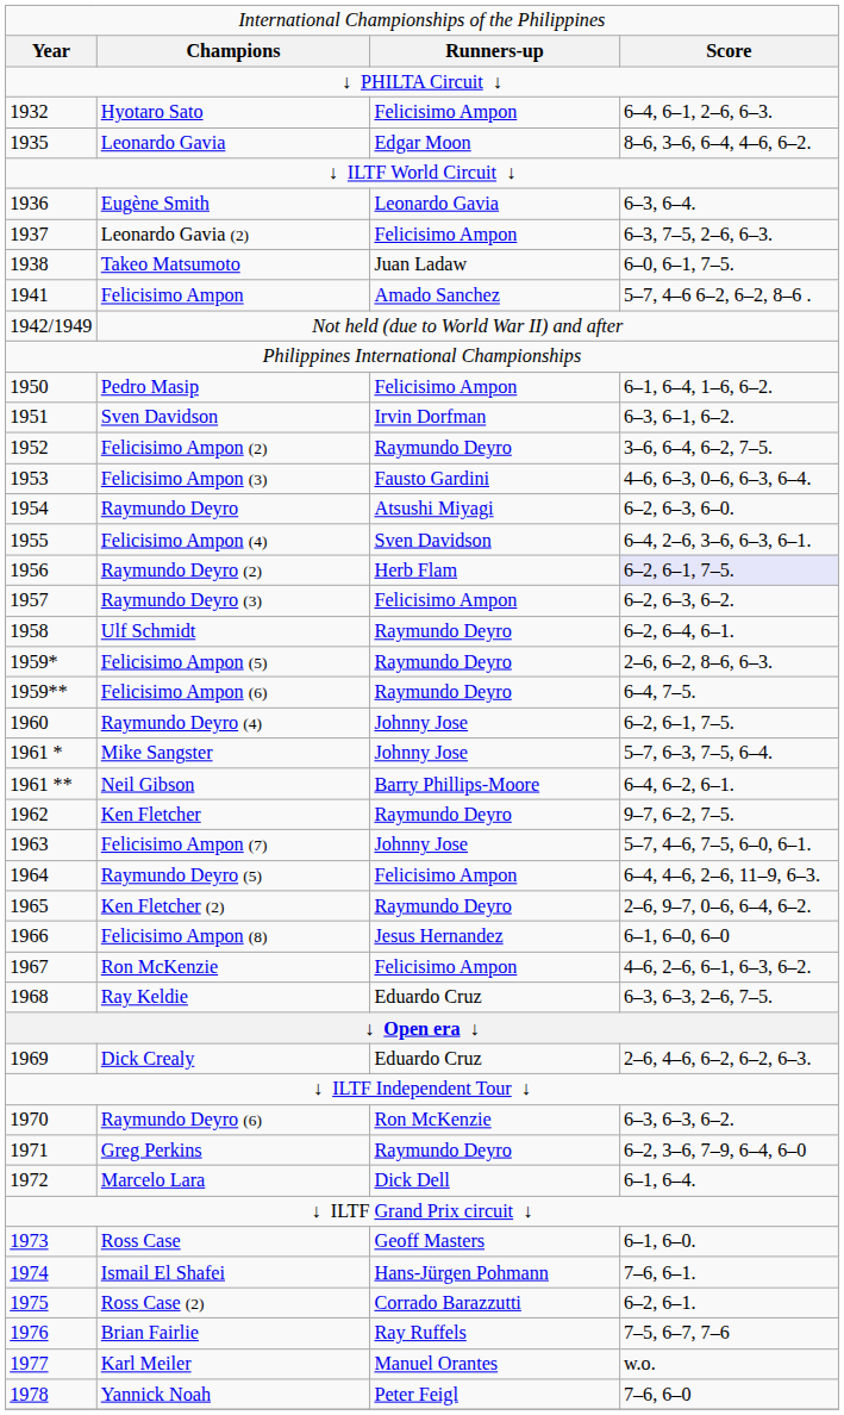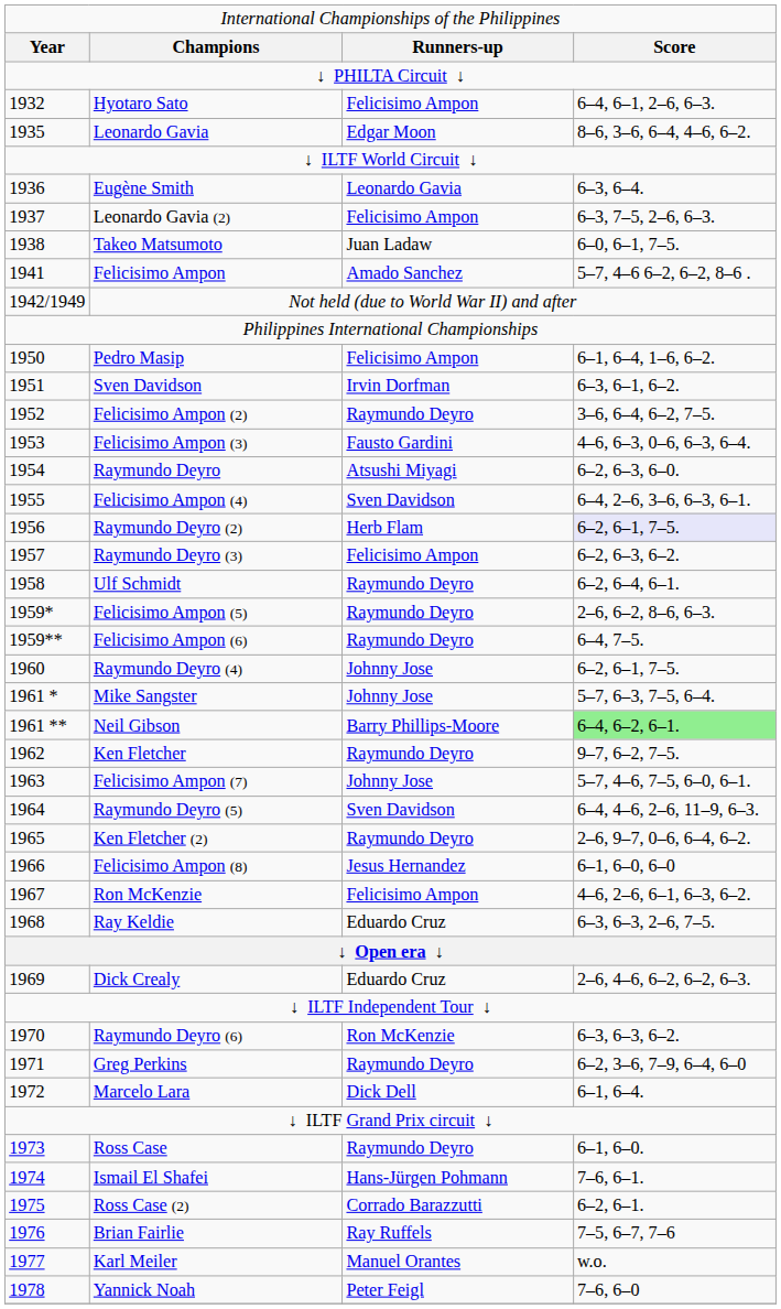Neil Gibson | column 4: no background -> lightgreen background
Raymundo Deyro (5) | column 3: Felicisimo Ampon -> Sven Davidson
Ross Case | column 3: Geoff Masters -> Raymundo Deyro
